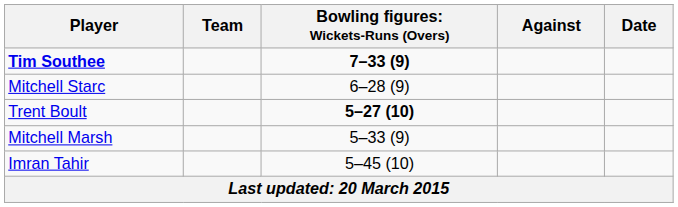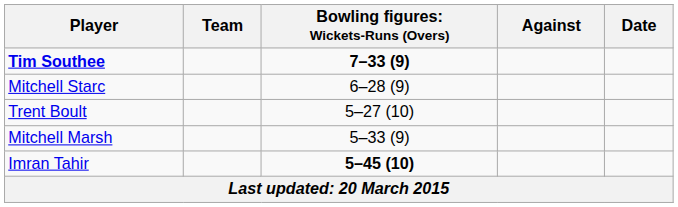Trent Boult | column 3: bold -> normal
Imran Tahir | column 3: normal -> bold
